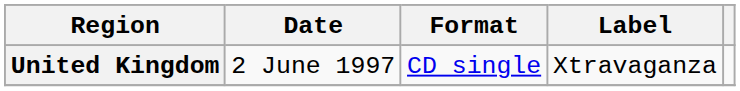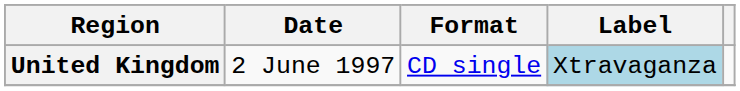United Kingdom | Label: no background -> lightblue background
